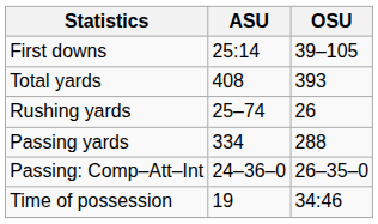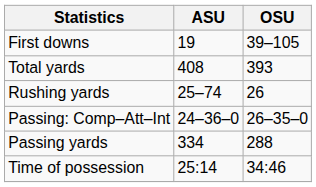First downs | ASU: 25:14 -> 19
rows swapped: Passing yards <-> Passing: Comp–Att–Int
Time of possession | ASU: 19 -> 25:14
